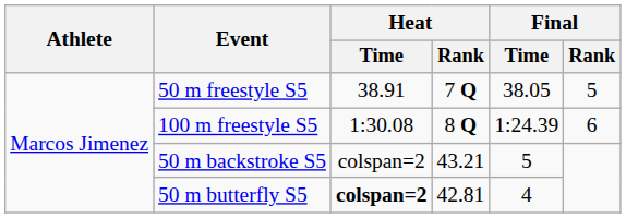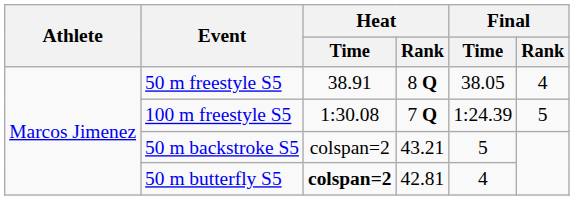50 m freestyle S5 | Heat / Rank: 7 Q -> 8 Q
50 m freestyle S5 | Final / Rank: 5 -> 4
100 m freestyle S5 | Heat / Rank: 8 Q -> 7 Q
100 m freestyle S5 | Final / Rank: 6 -> 5
